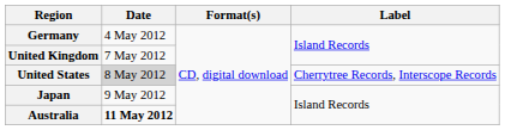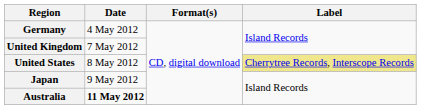United States | Date: lightgrey background -> no background
United States | Label: no background -> khaki background
